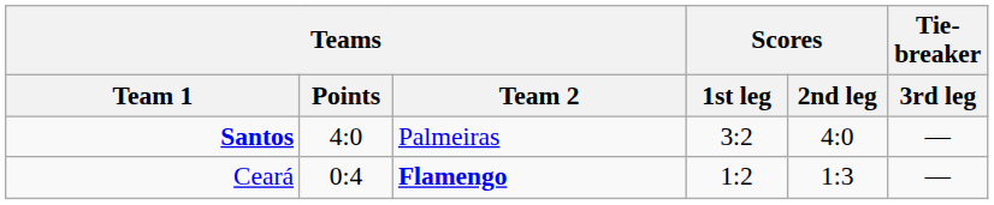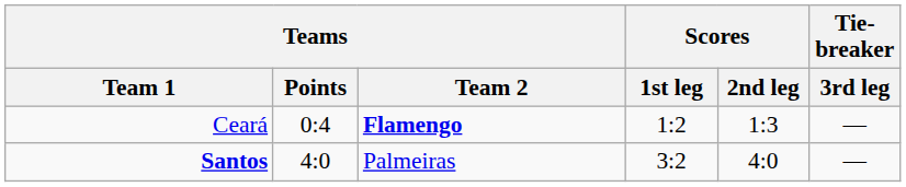rows swapped: Santos <-> Ceará
